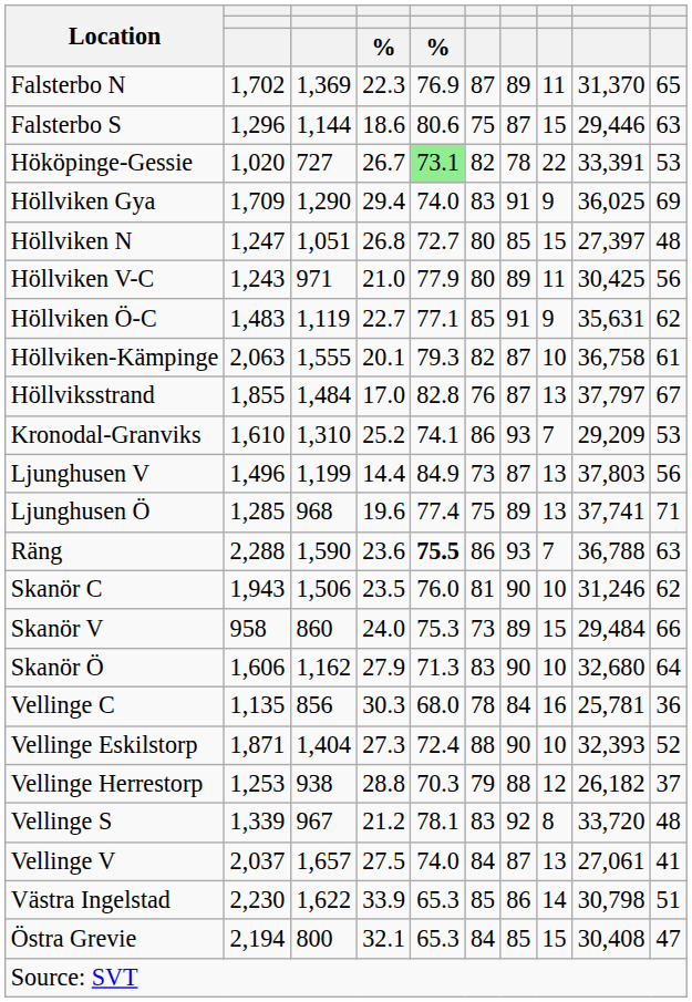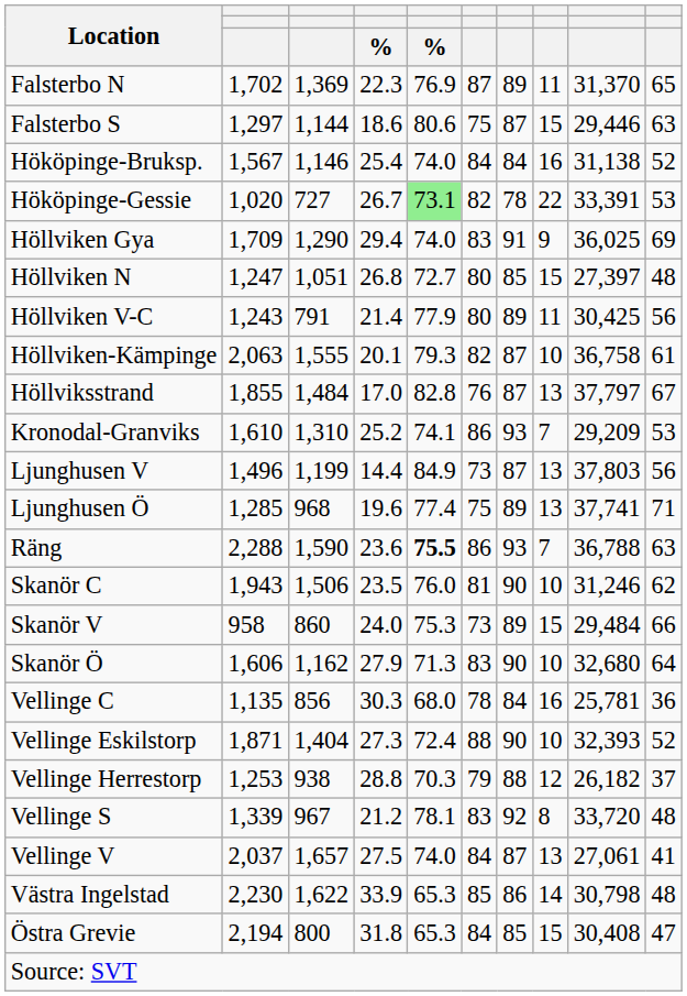Falsterbo S | column 2: 1,296 -> 1,297
+ row: Hököpinge-Bruksp. | 1,567 | 1,146 | 25.4 | 74.0 | 84 | 84 | 16 | 31,138 | 52
Höllviken V-C | column 3: 971 -> 791
Höllviken V-C | column 4: 21.0 -> 21.4
- row: Höllviken Ö-C | 1,483 | 1,119 | 22.7 | 77.1 | 85 | 91 | 9 | 35,631 | 62
Västra Ingelstad | column 10: 51 -> 48
Östra Grevie | column 4: 32.1 -> 31.8
